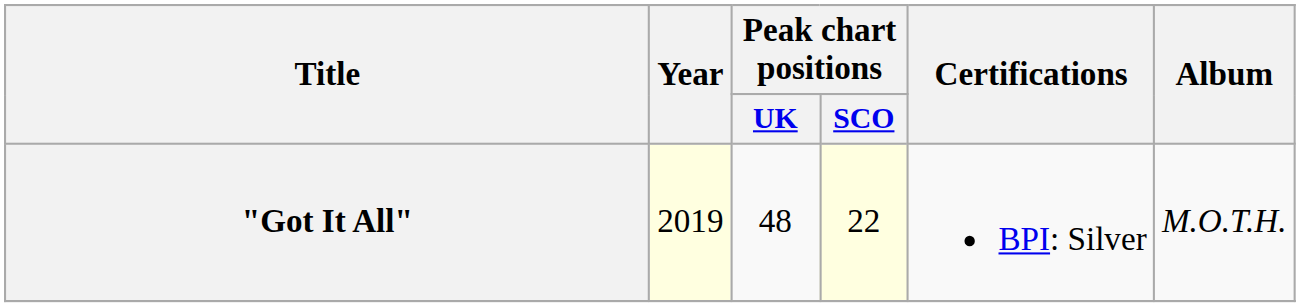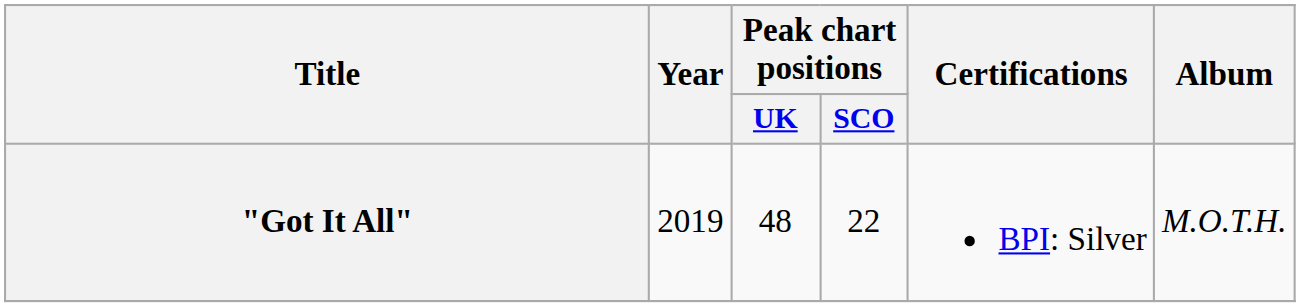row 3 | Year: lightyellow background -> no background
row 3 | Peak chart positions / SCO: lightyellow background -> no background
